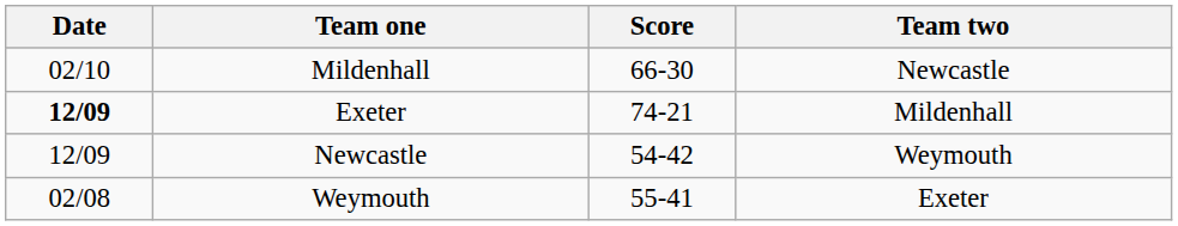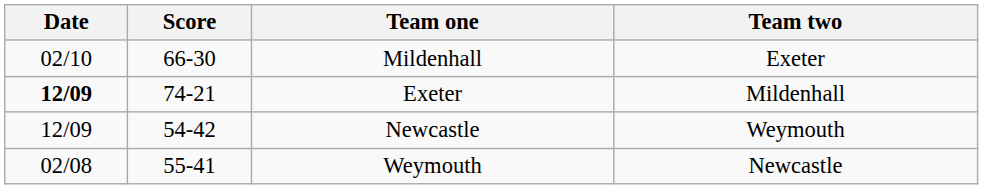columns swapped: Team one <-> Score
row 2 | Team two: Newcastle -> Exeter
row 5 | Team two: Exeter -> Newcastle
